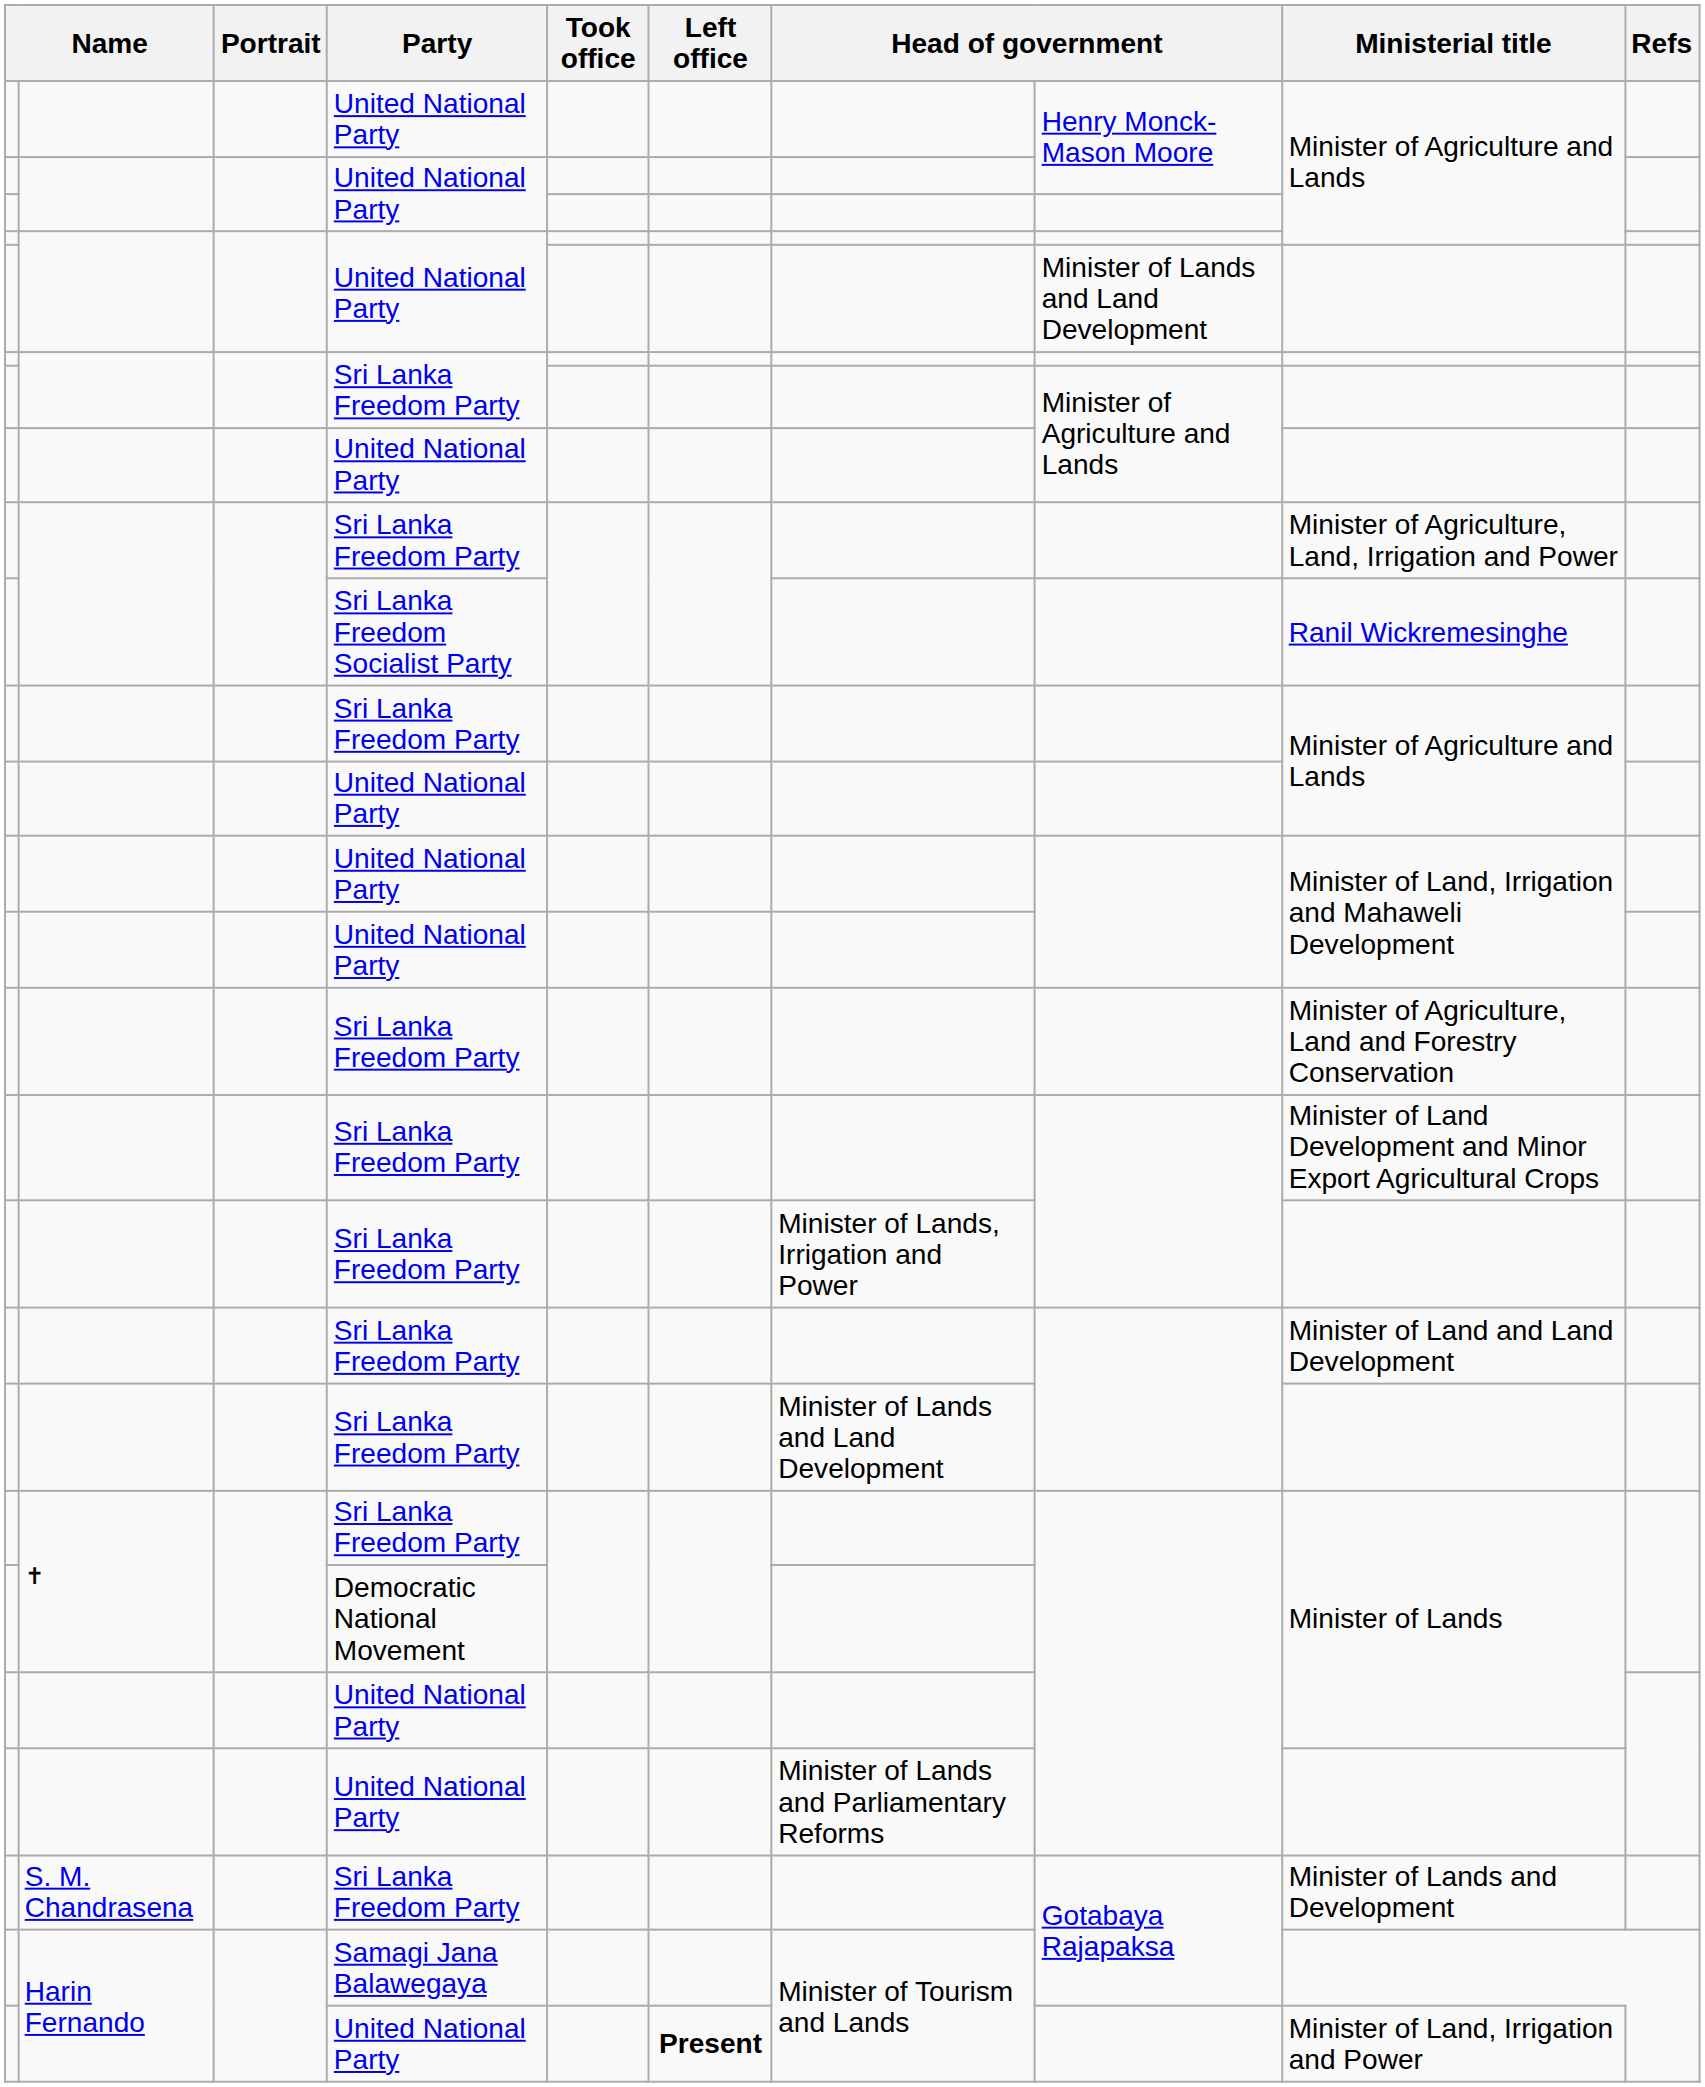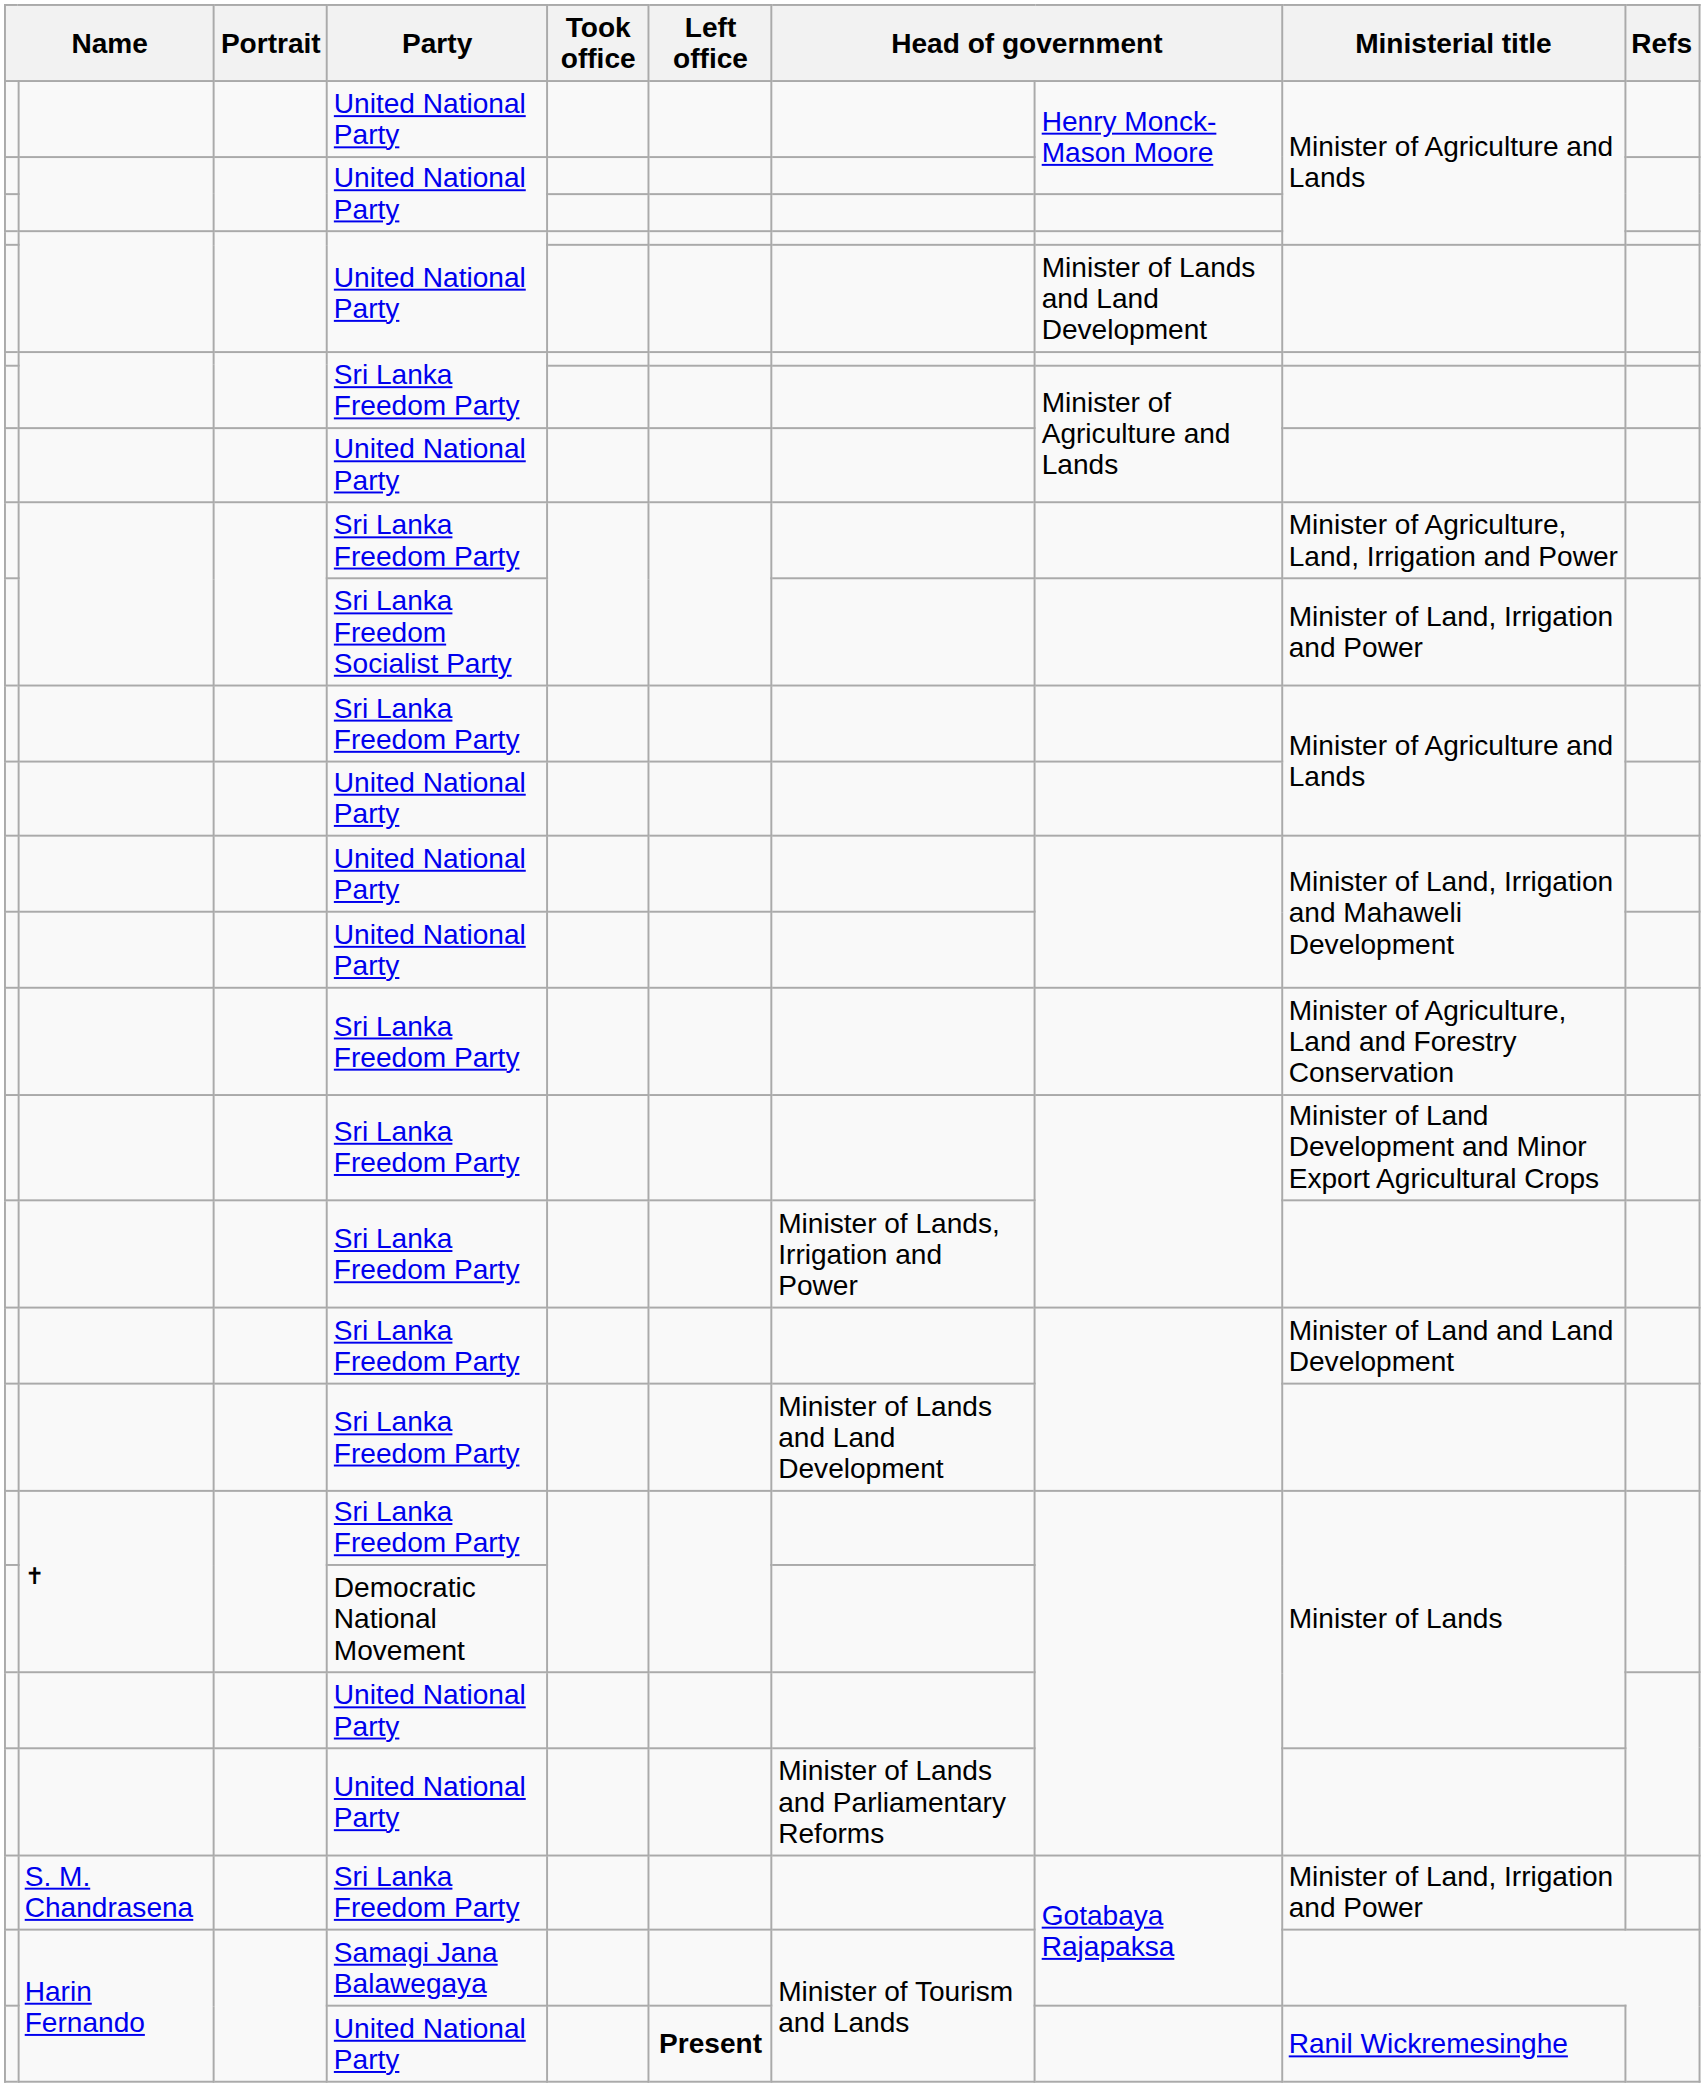Sri Lanka Freedom Socialist Party | Ministerial title: Ranil Wickremesinghe -> Minister of Land, Irrigation and Power
S. M. Chandrasena / Sri Lanka Freedom Party | Ministerial title: Minister of Lands and Development -> Minister of Land, Irrigation and Power
Harin Fernando / United National Party | Ministerial title: Minister of Land, Irrigation and Power -> Ranil Wickremesinghe
